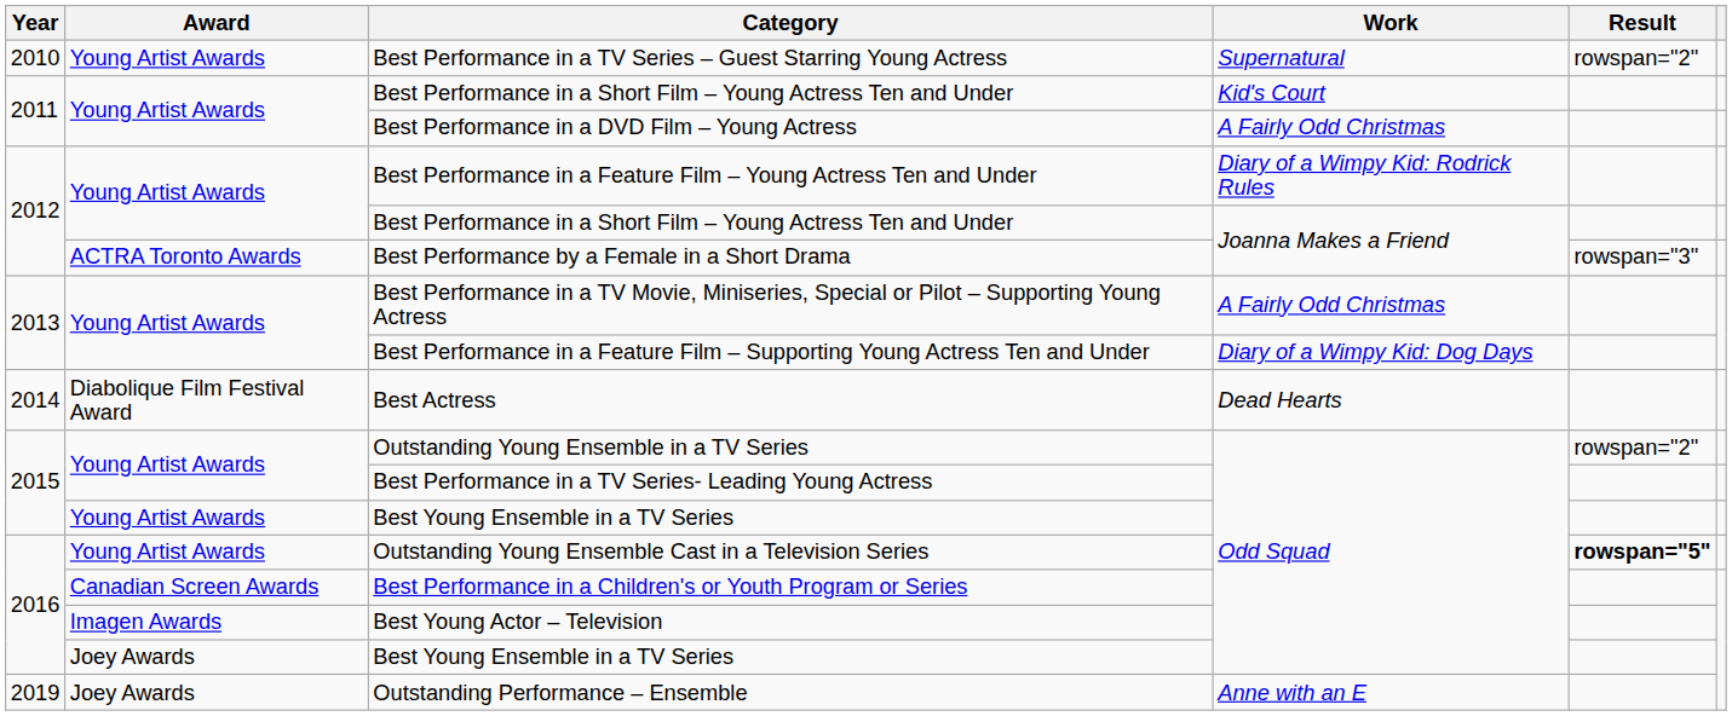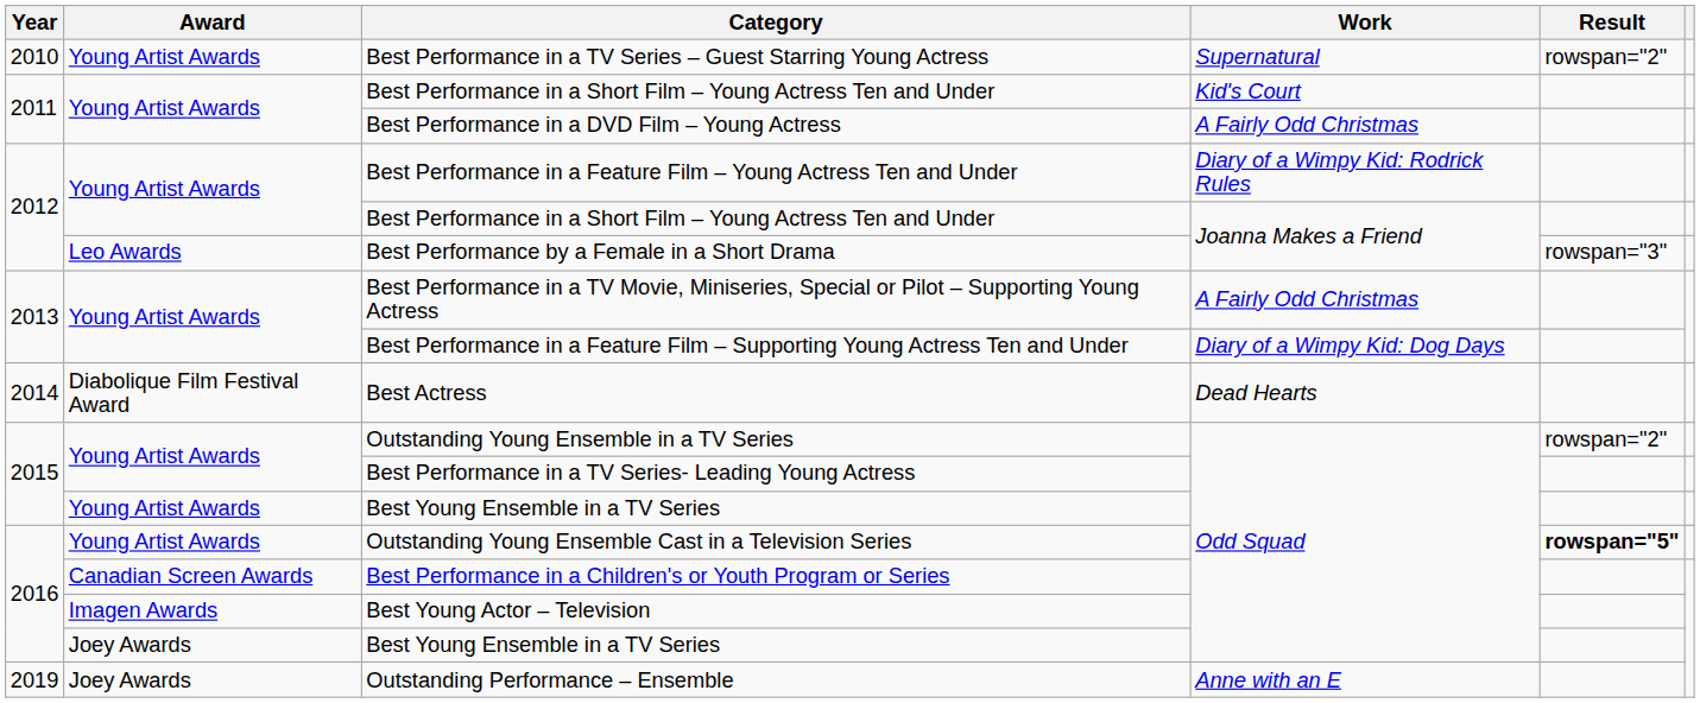Best Performance by a Female in a Short Drama | Award: ACTRA Toronto Awards -> Leo Awards
